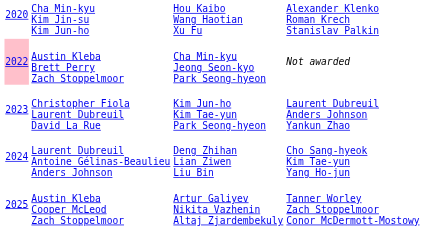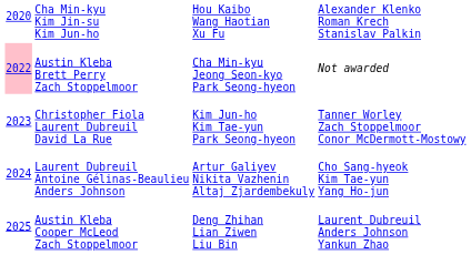Christopher Fiola Laurent Dubreuil David La Rue | column 4: Laurent Dubreuil Anders Johnson Yankun Zhao -> Tanner Worley Zach Stoppelmoor Conor McDermott-Mostowy
Laurent Dubreuil Antoine Gélinas-Beaulieu Anders Johnson | column 3: Deng Zhihan Lian Ziwen Liu Bin -> Artur Galiyev Nikita Vazhenin Altaj Zjardembekuly
Austin Kleba Cooper McLeod Zach Stoppelmoor | column 3: Artur Galiyev Nikita Vazhenin Altaj Zjardembekuly -> Deng Zhihan Lian Ziwen Liu Bin
Austin Kleba Cooper McLeod Zach Stoppelmoor | column 4: Tanner Worley Zach Stoppelmoor Conor McDermott-Mostowy -> Laurent Dubreuil Anders Johnson Yankun Zhao
